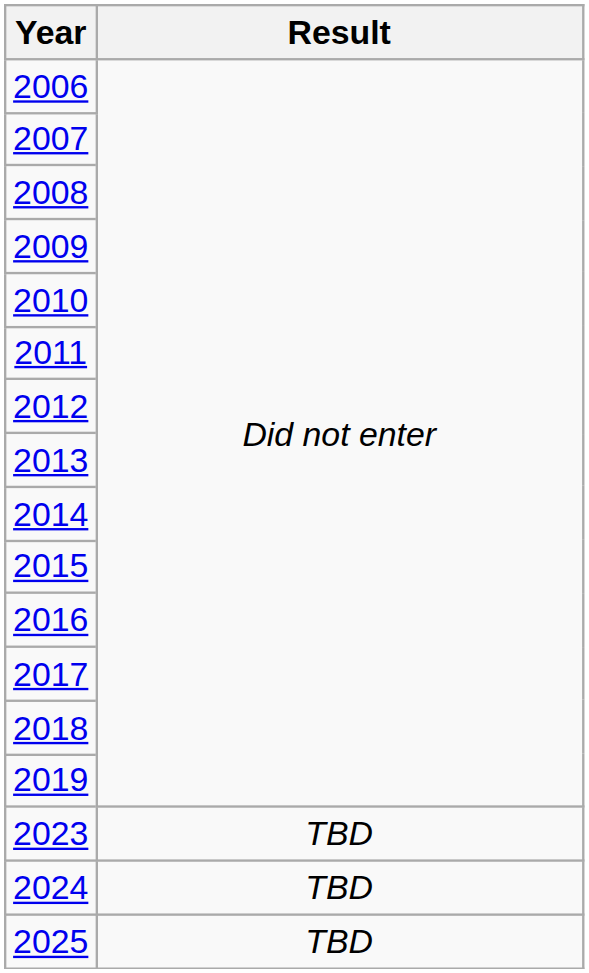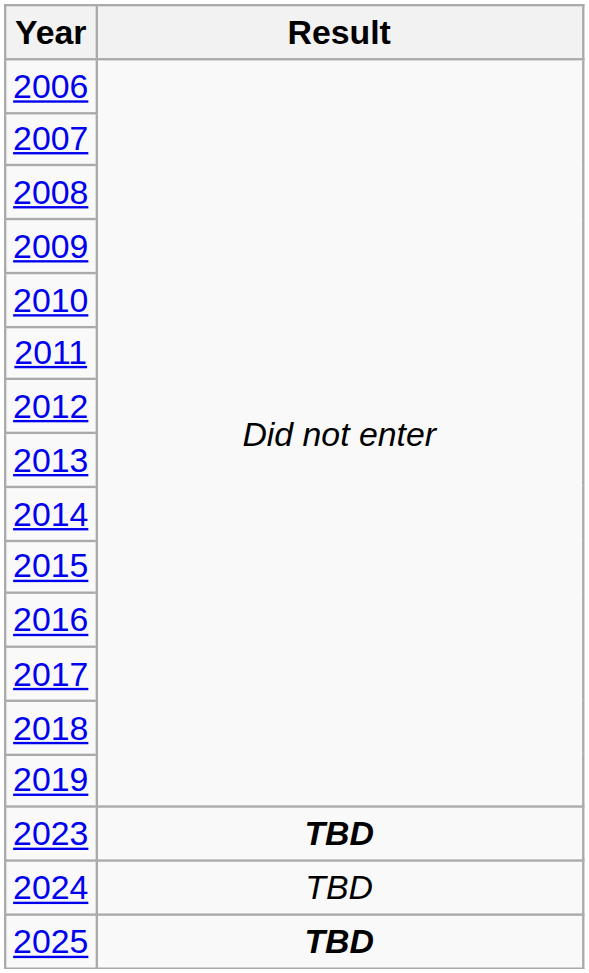2023 | Result: normal -> bold
2025 | Result: normal -> bold
